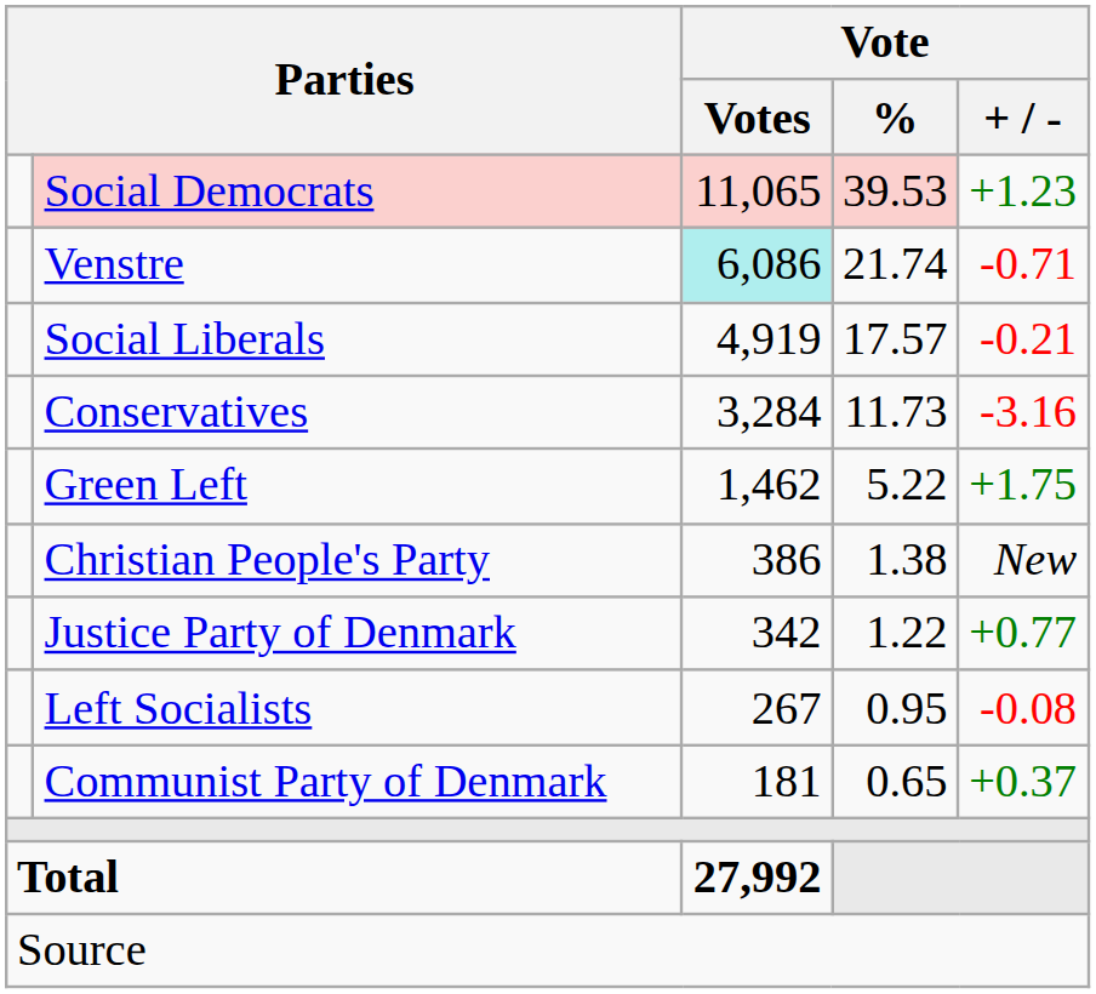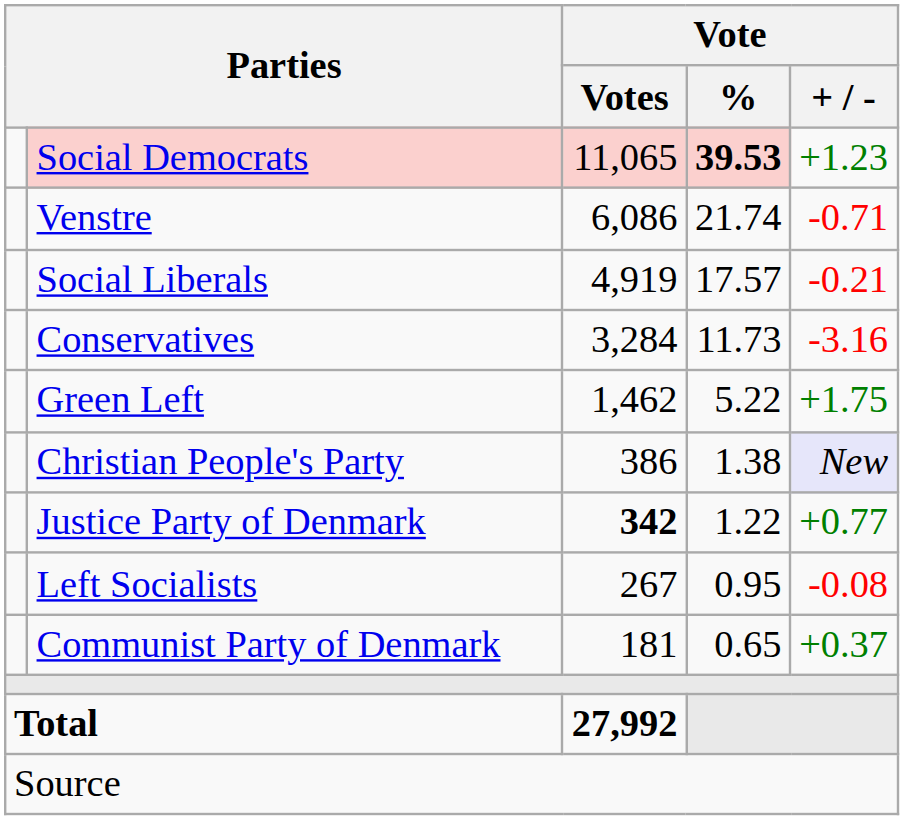Social Democrats | Vote / %: normal -> bold
Venstre | Vote / Votes: paleturquoise background -> no background
Christian People's Party | Vote / + / -: no background -> lavender background
Justice Party of Denmark | Vote / Votes: normal -> bold
